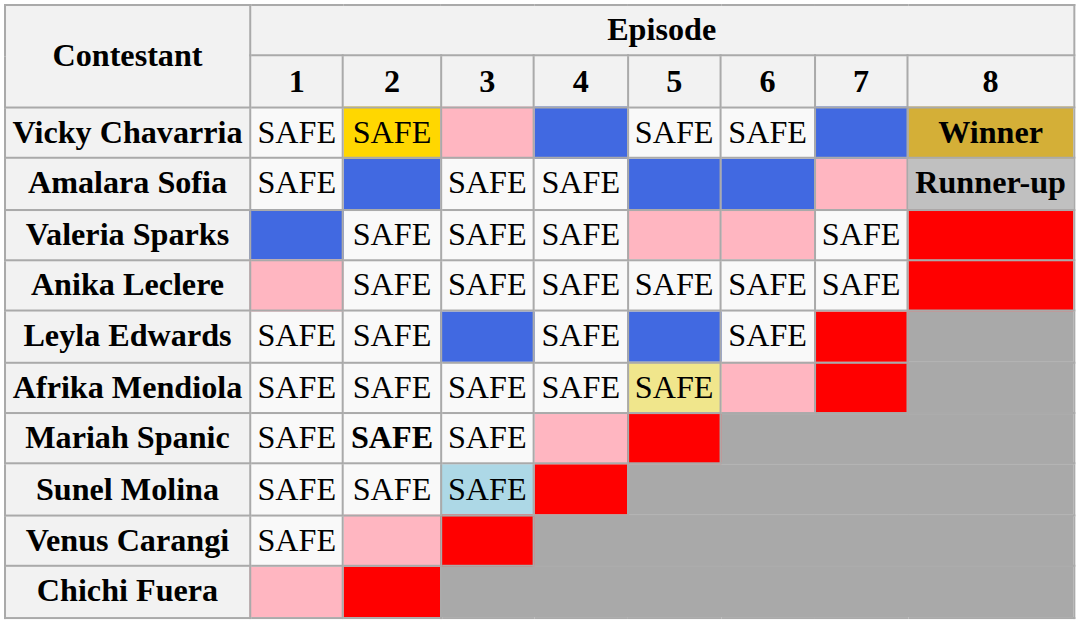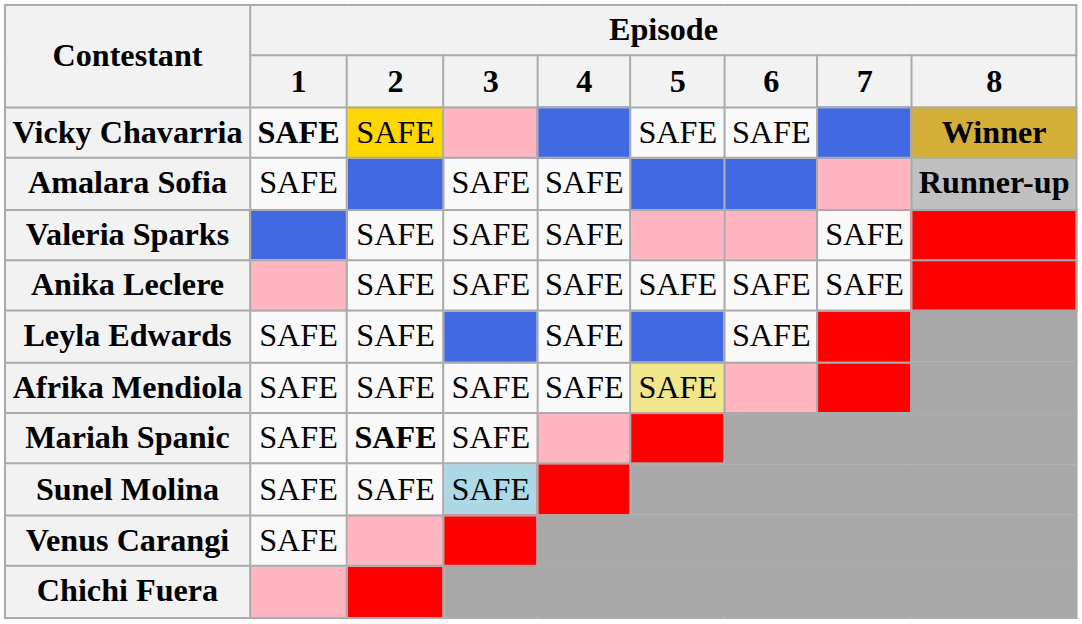Vicky Chavarria | Episode / 1: normal -> bold
